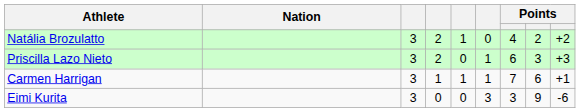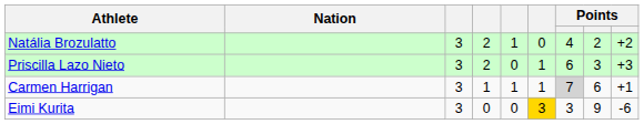Carmen Harrigan | column 7: no background -> lightgrey background
Eimi Kurita | column 6: no background -> gold background
